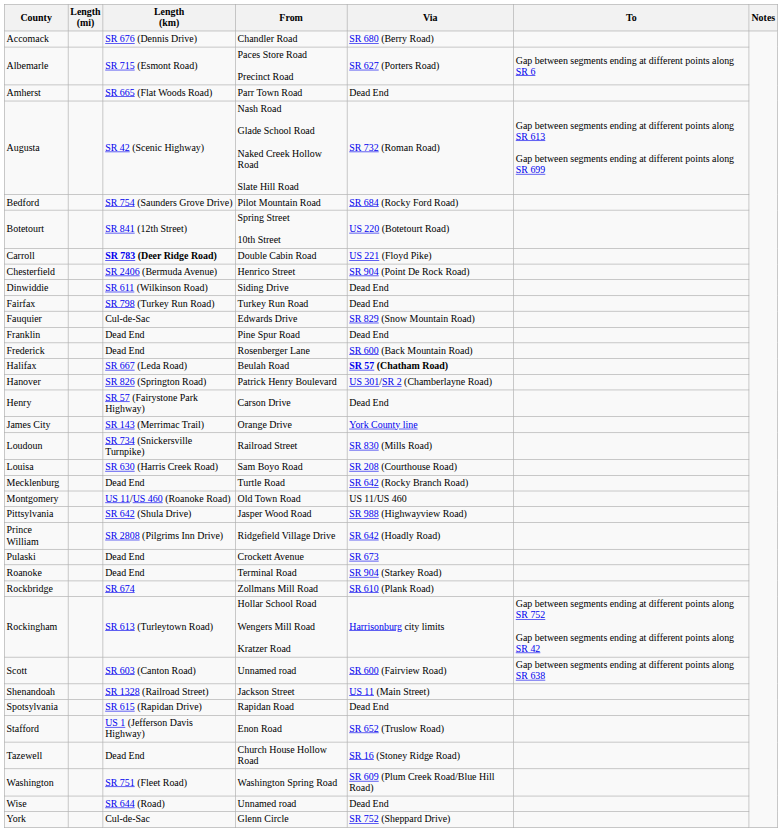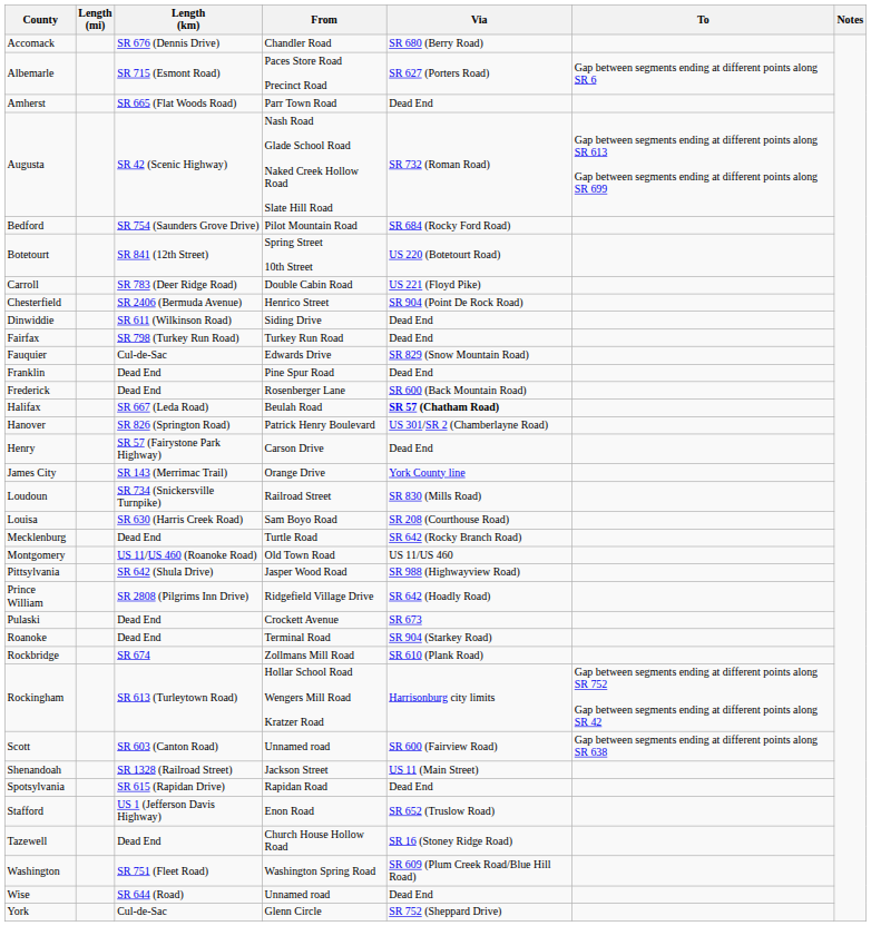Carroll | Length (km): bold -> normal
